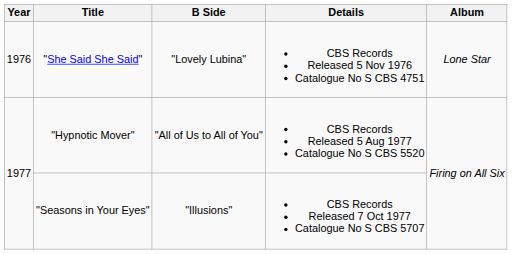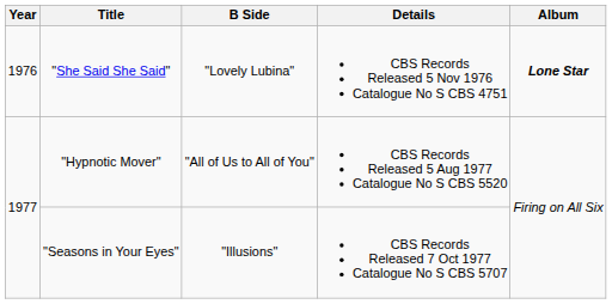"She Said She Said" | Album: normal -> bold
